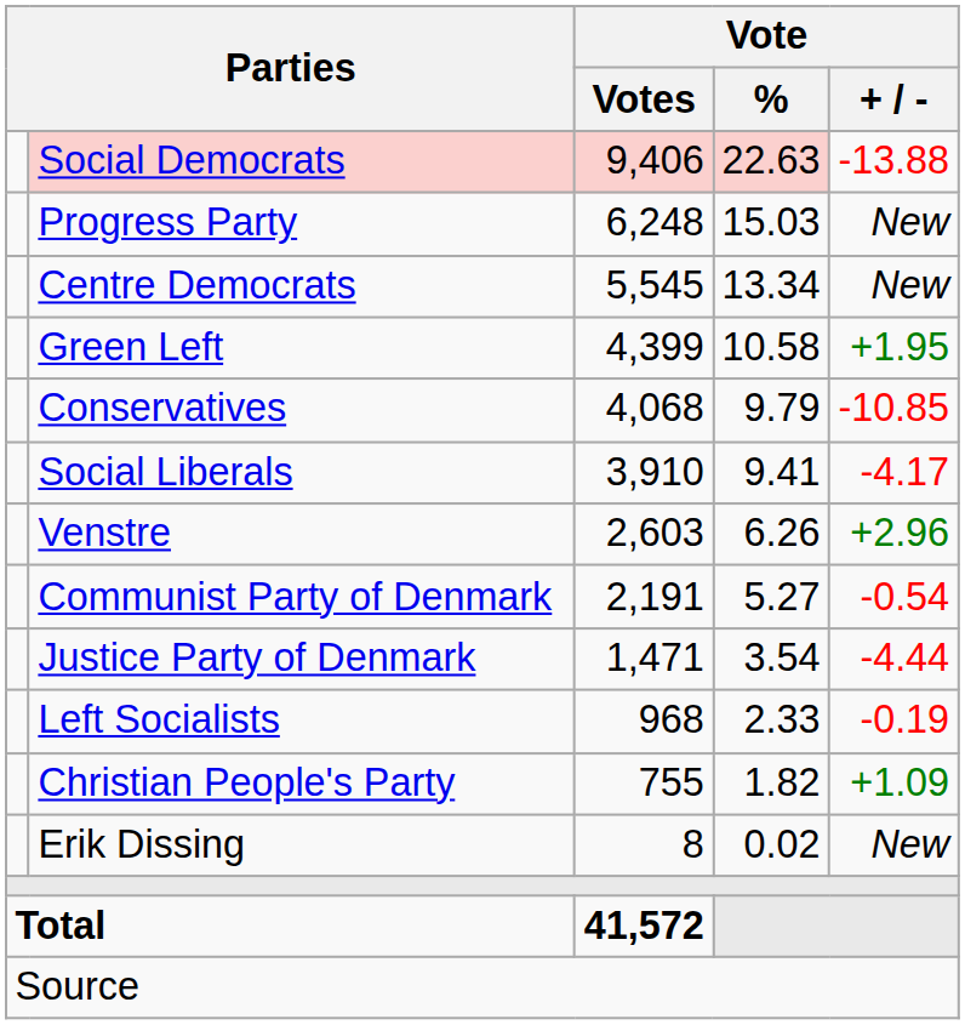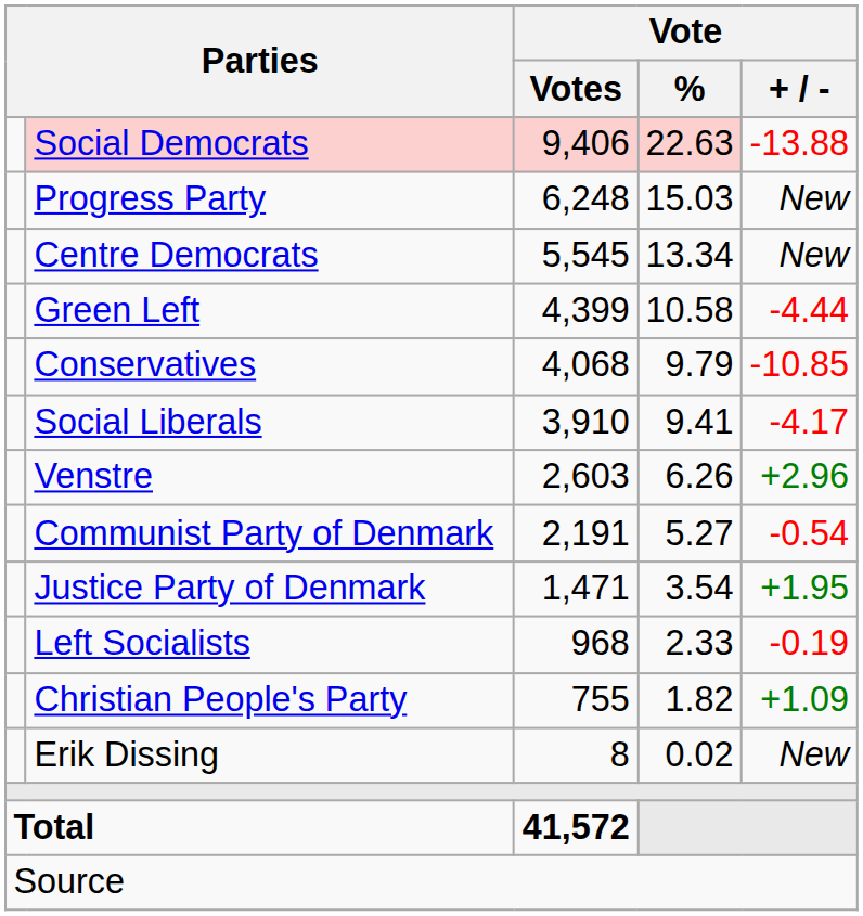Green Left | Vote / + / -: +1.95 -> -4.44
Justice Party of Denmark | Vote / + / -: -4.44 -> +1.95
